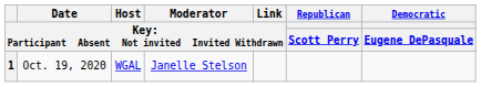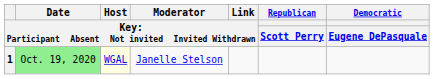1 | column 2: no background -> lightgreen background
1 | column 3: no background -> lightyellow background
